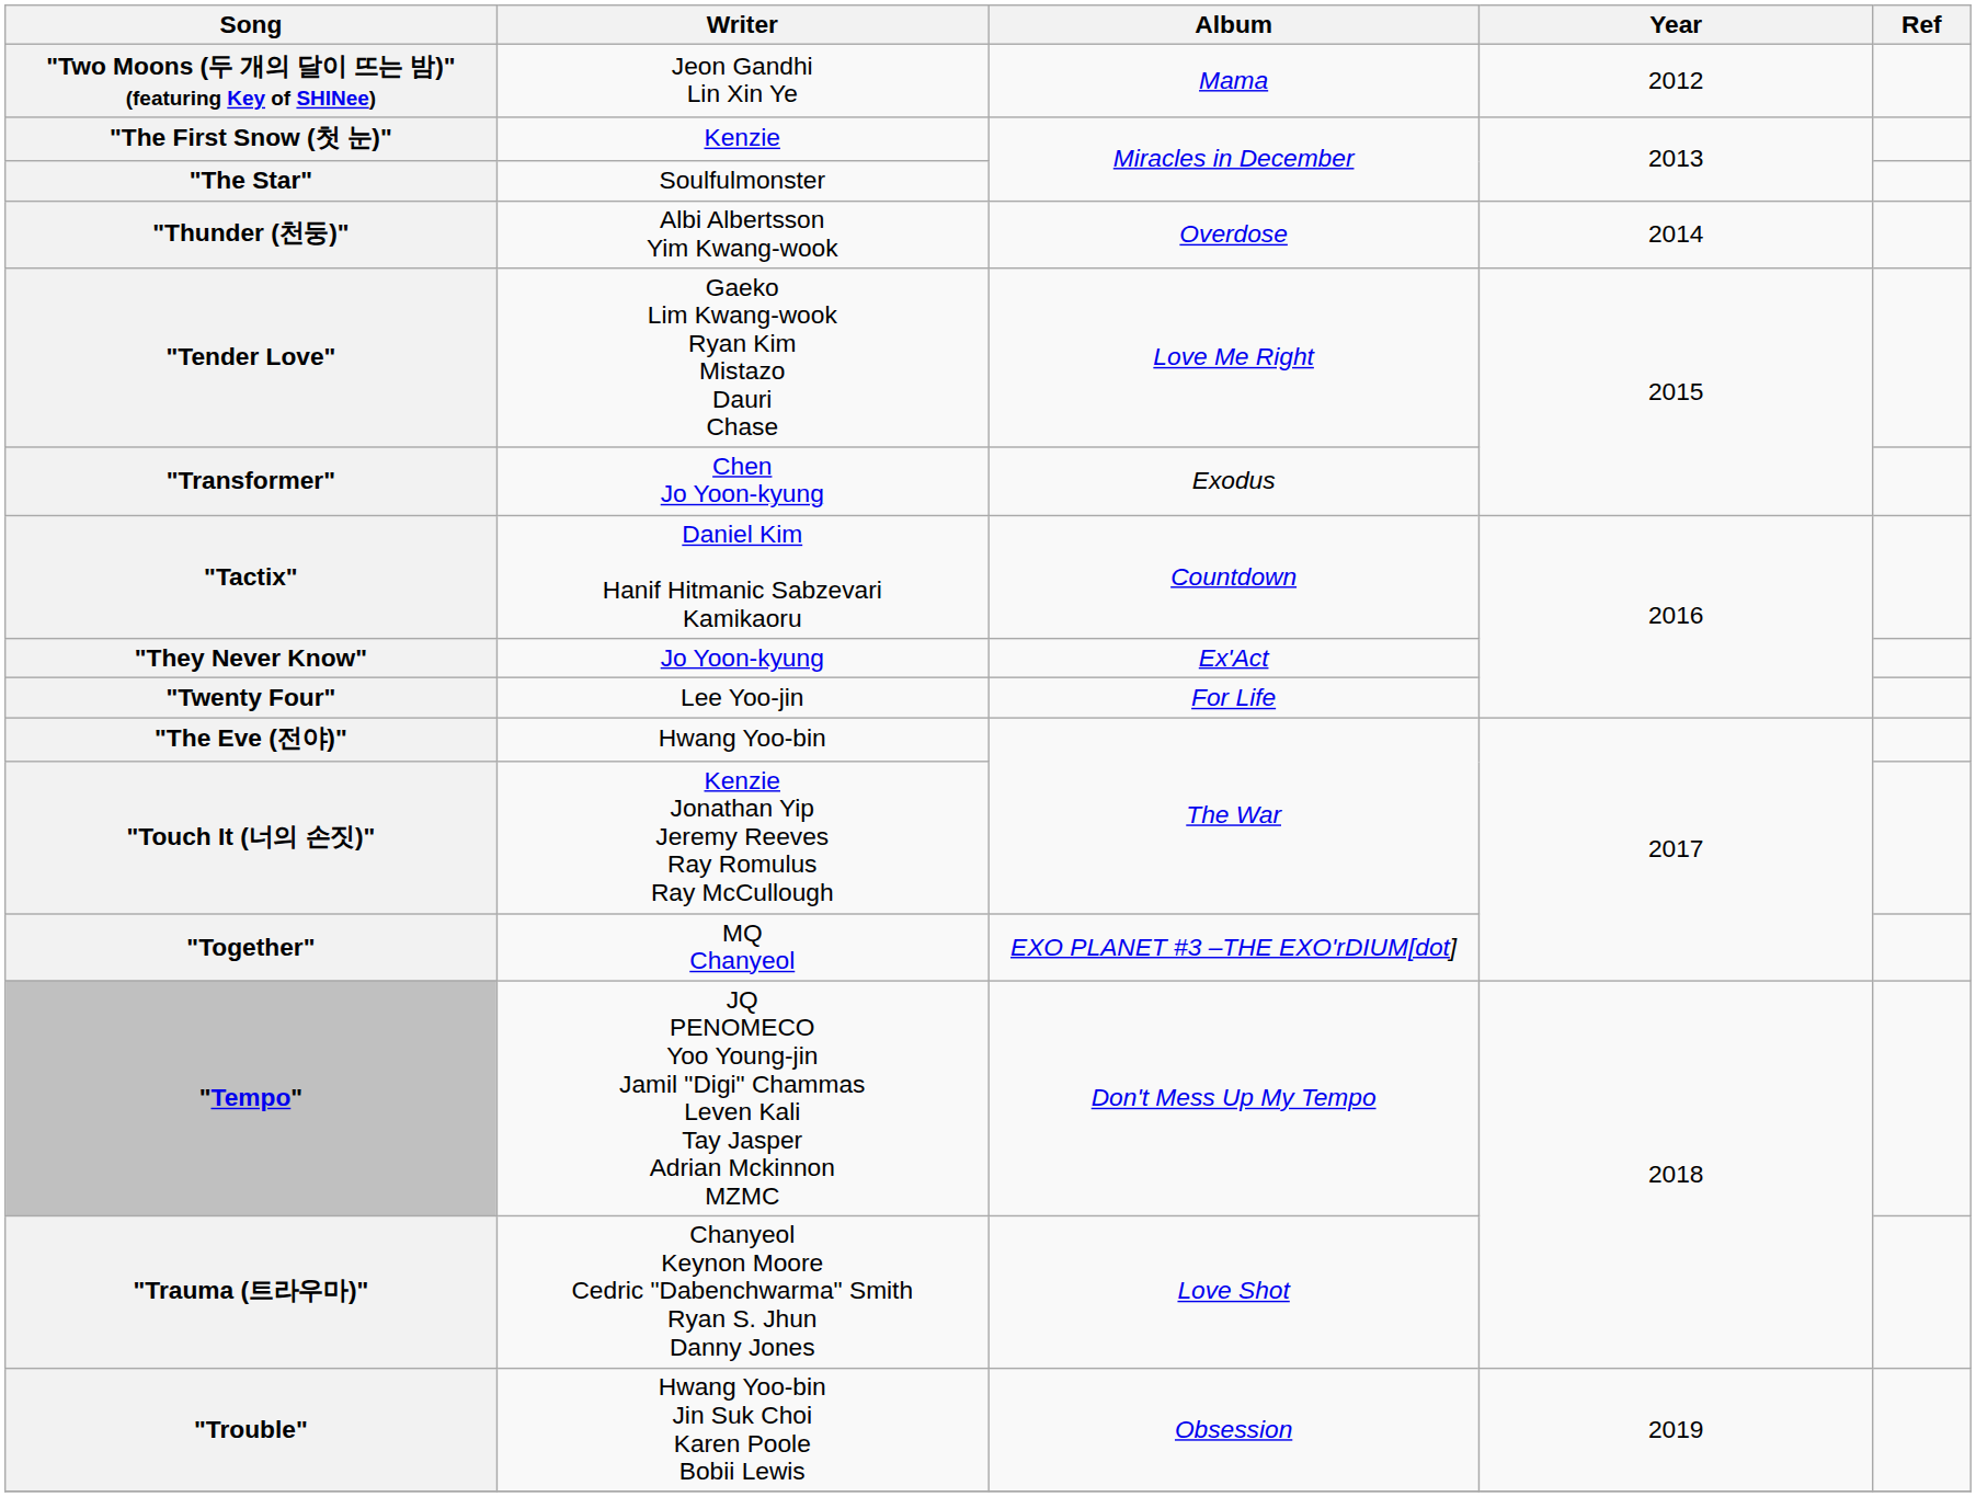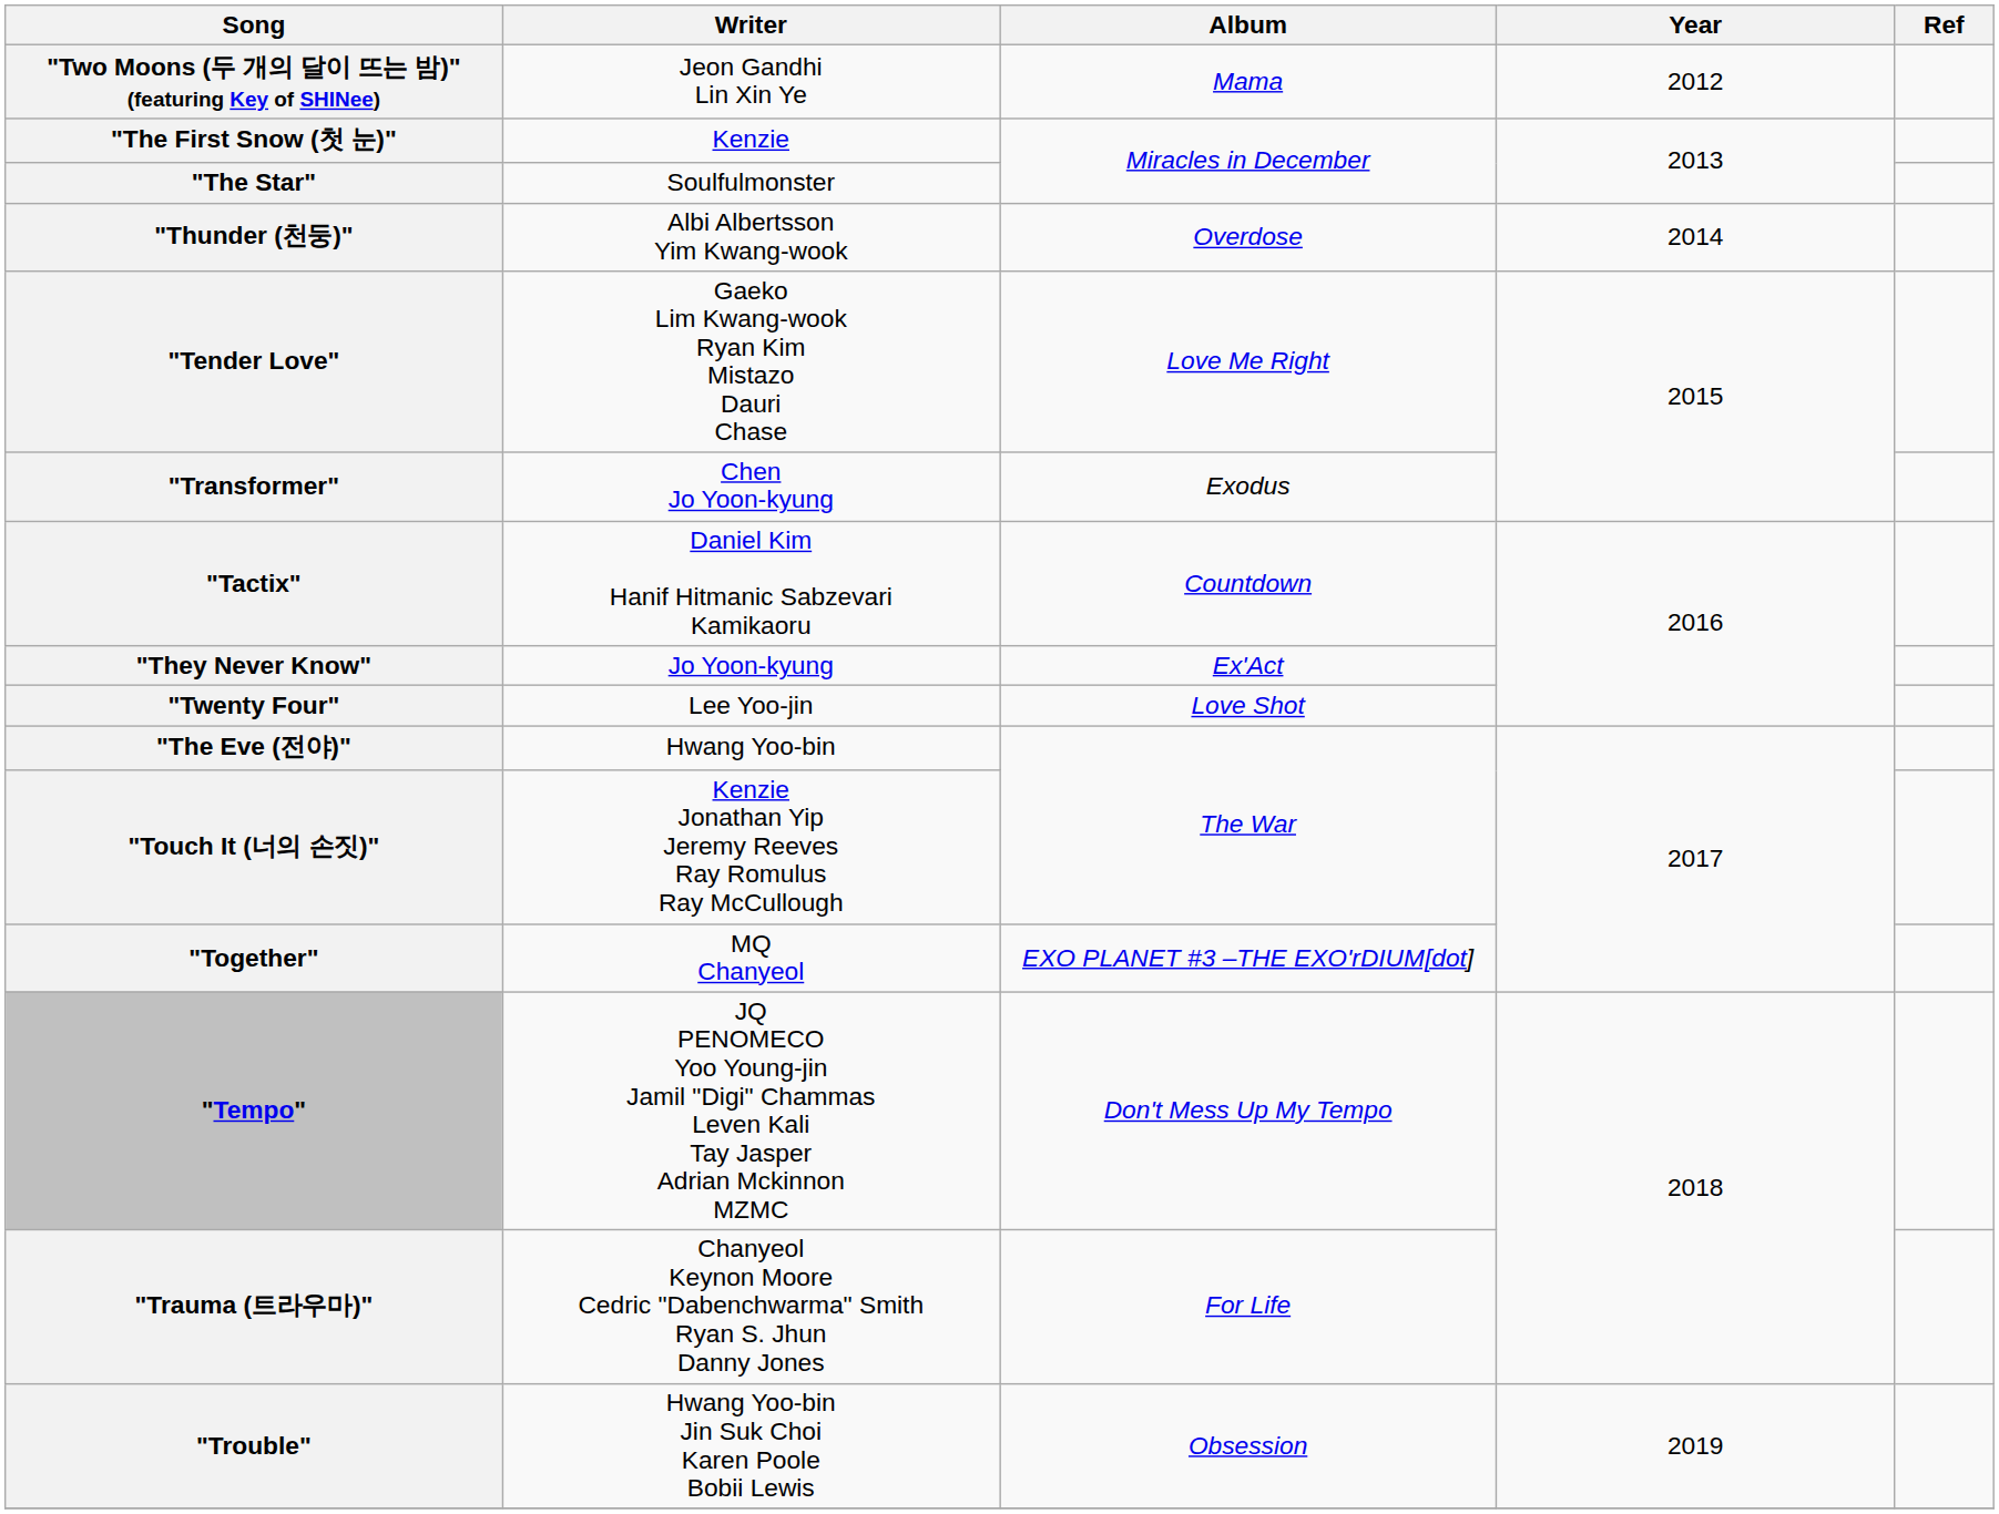"Twenty Four" | Album: For Life -> Love Shot
"Trauma (트라우마)" | Album: Love Shot -> For Life
